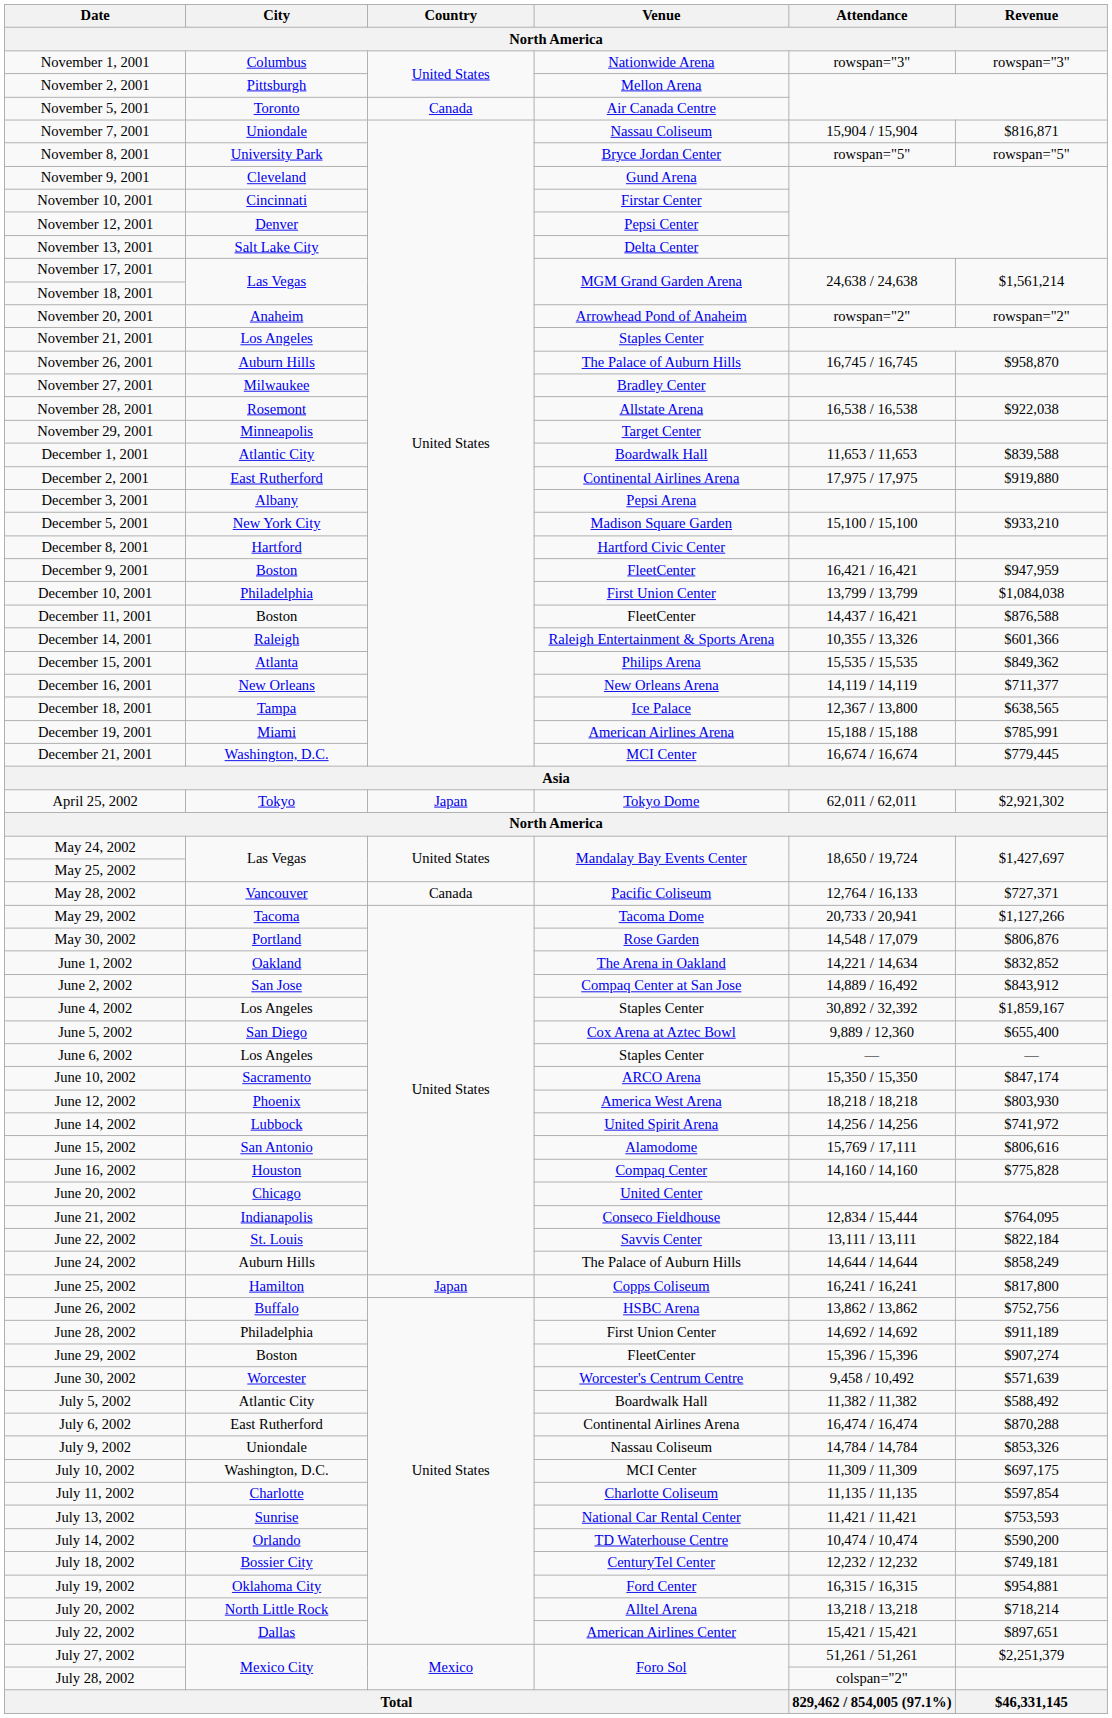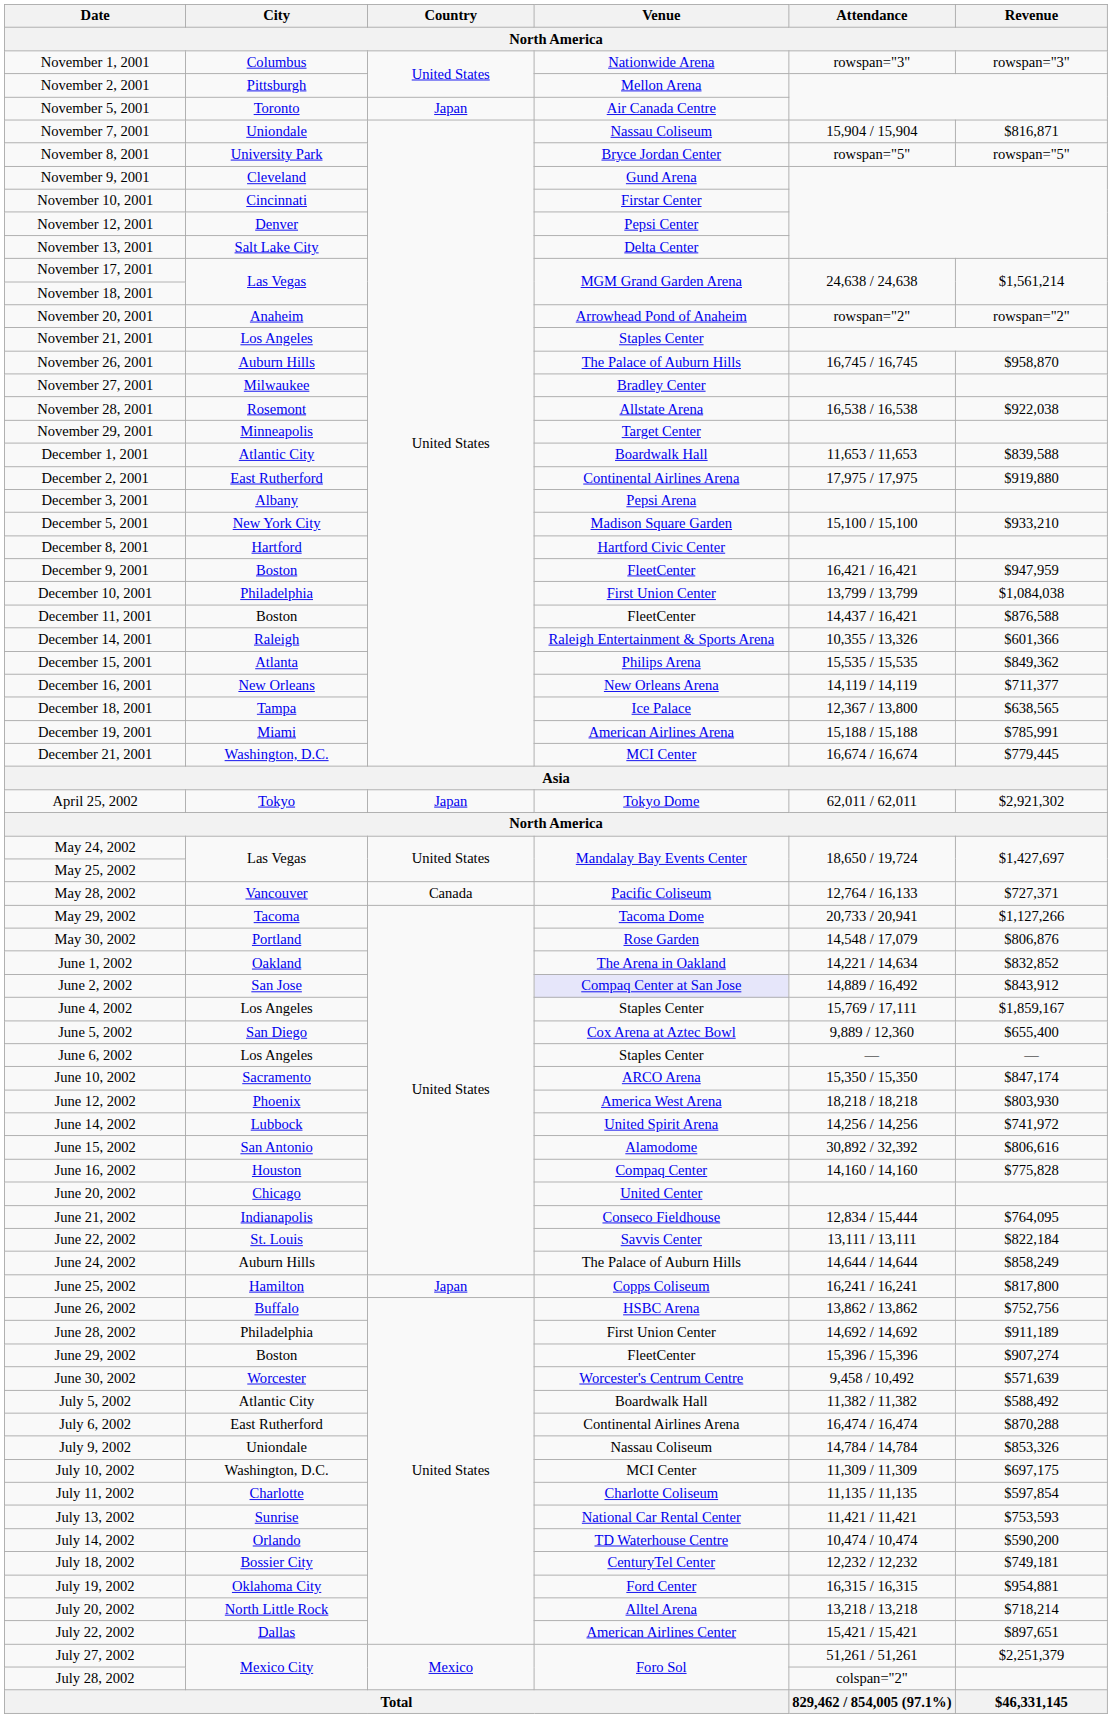November 5, 2001 | Country: Canada -> Japan
June 2, 2002 | Venue: no background -> lavender background
June 4, 2002 | Attendance: 30,892 / 32,392 -> 15,769 / 17,111
June 15, 2002 | Attendance: 15,769 / 17,111 -> 30,892 / 32,392
